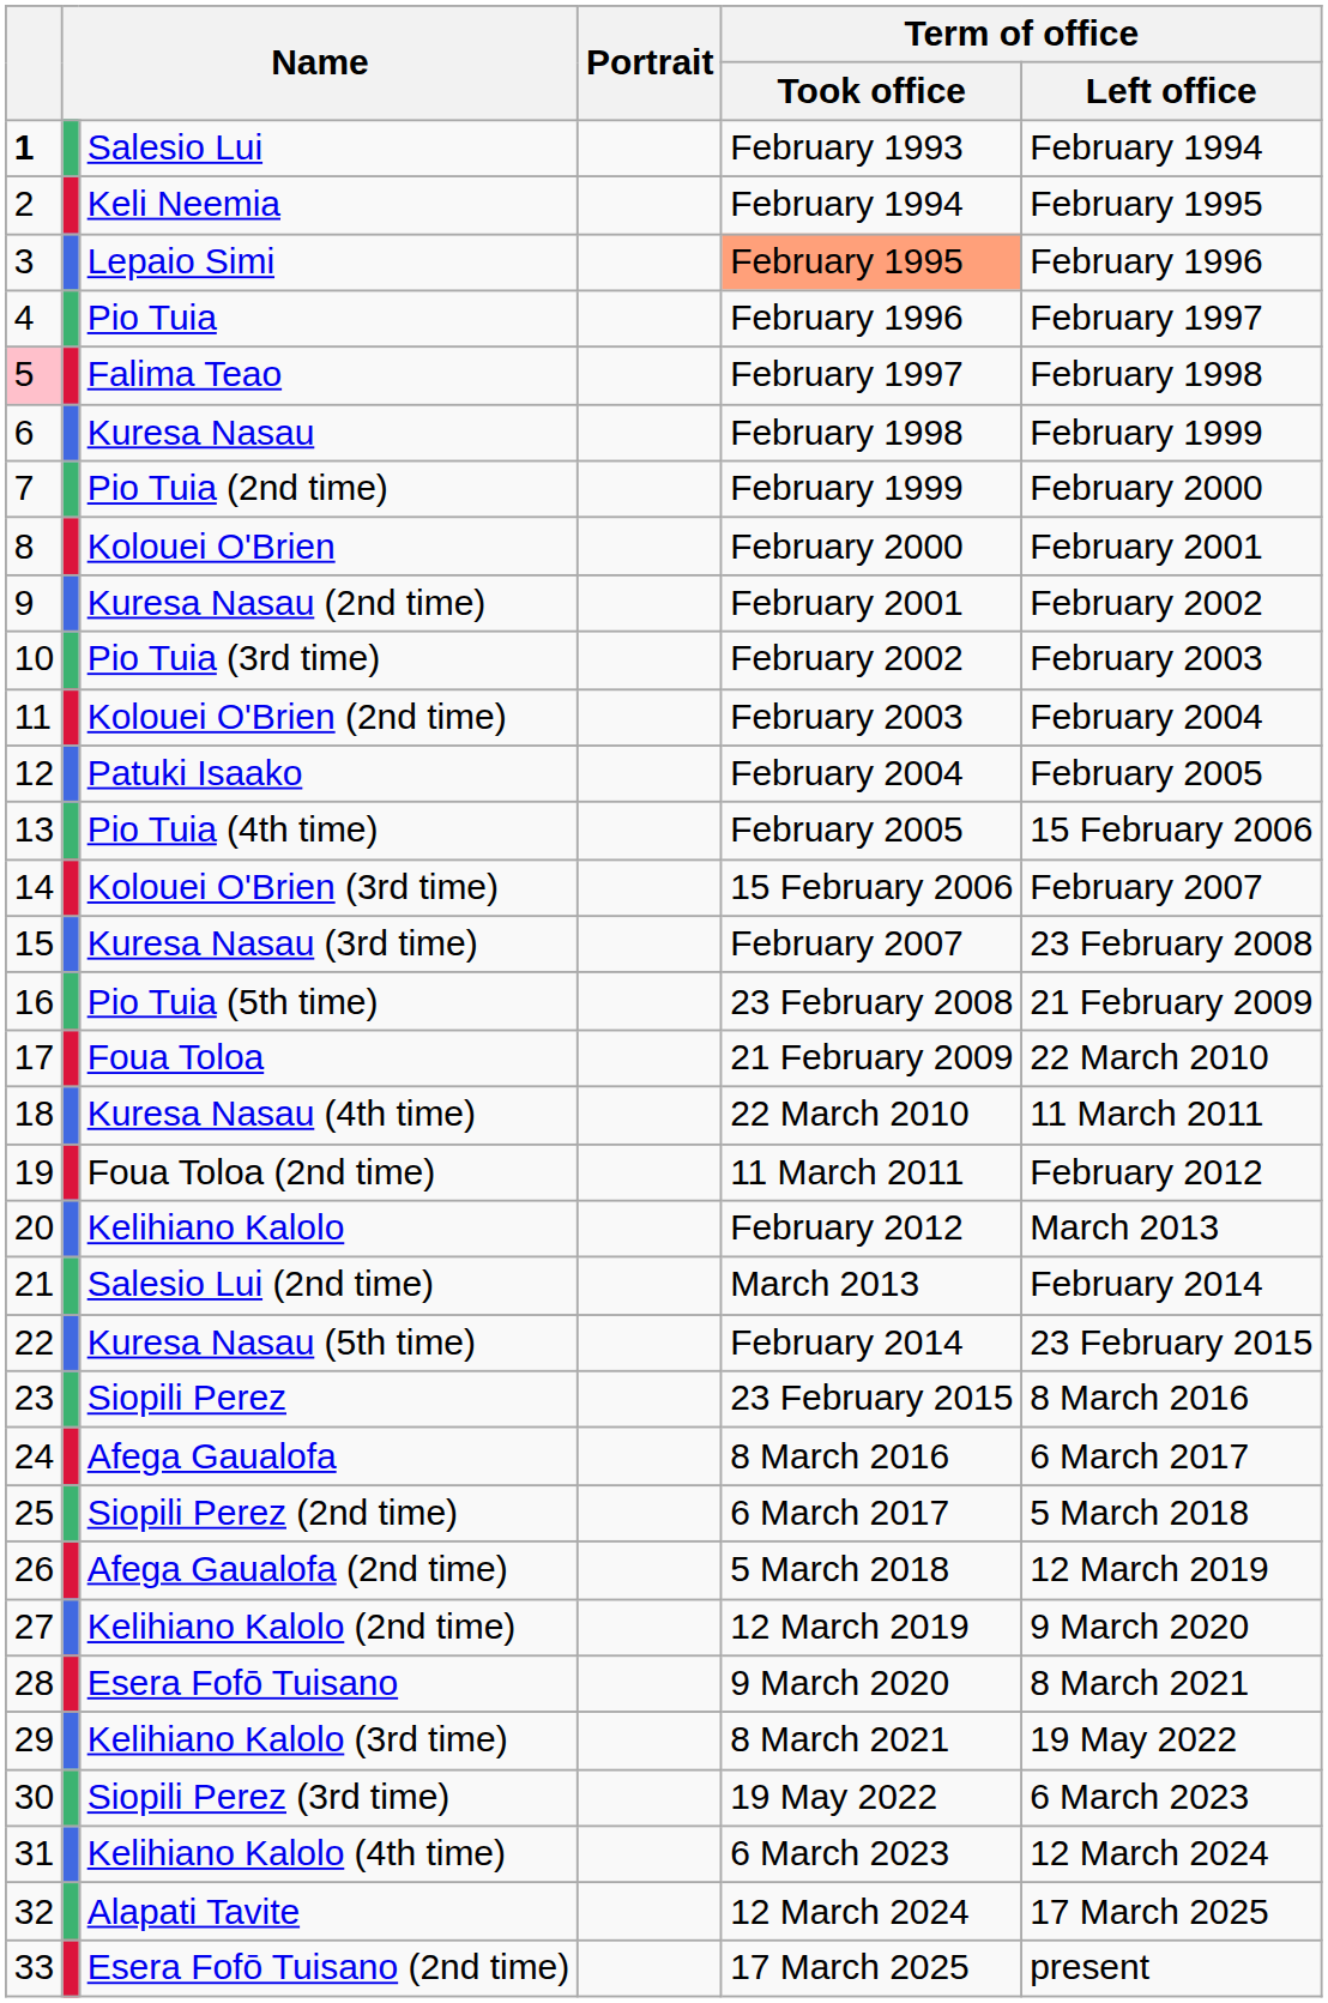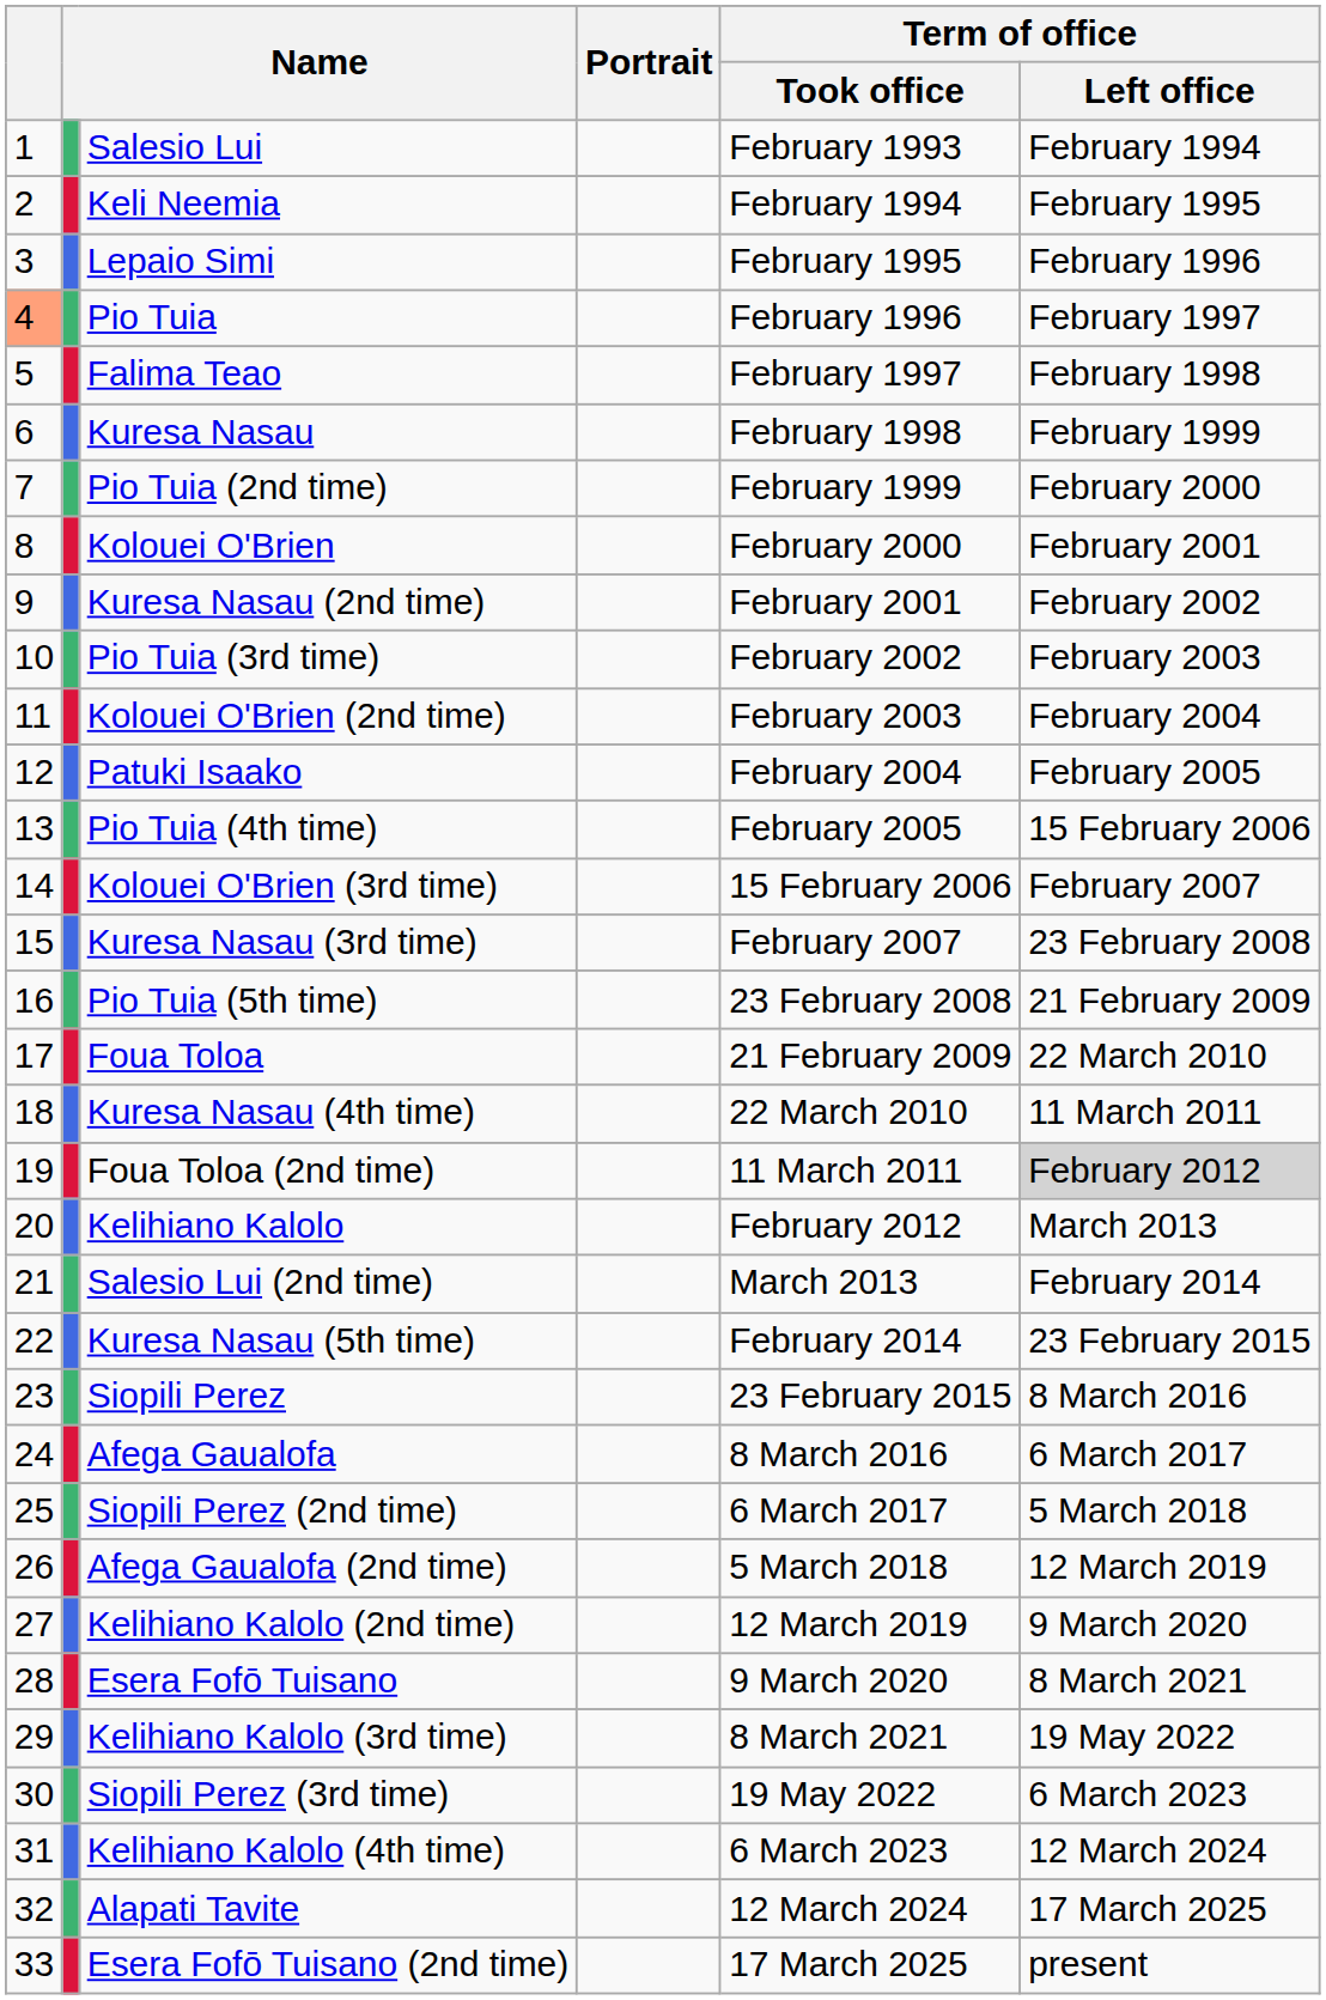Salesio Lui | column 1: bold -> normal
Lepaio Simi | Term of office / Took office: lightsalmon background -> no background
Pio Tuia | column 1: no background -> lightsalmon background
Falima Teao | column 1: pink background -> no background
Foua Toloa (2nd time) | Term of office / Left office: no background -> lightgrey background
